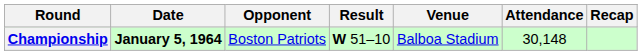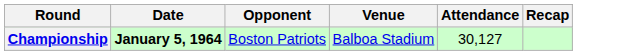- column: Result | W 51–10
Championship | Attendance: 30,148 -> 30,127
